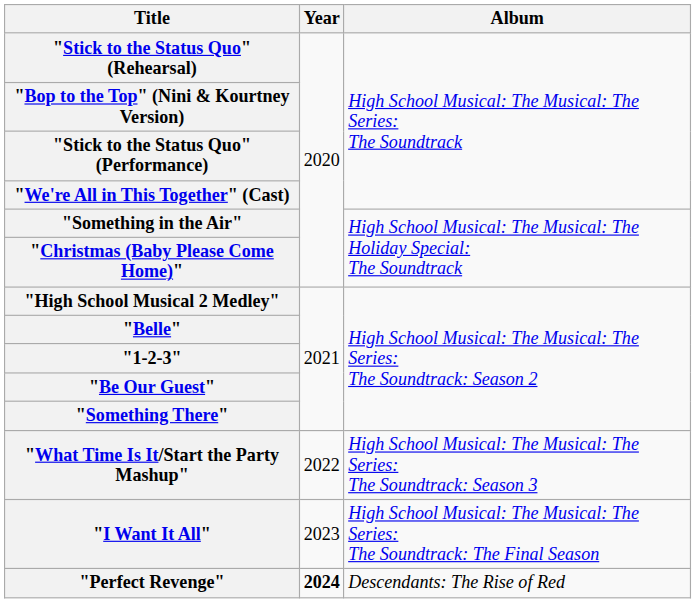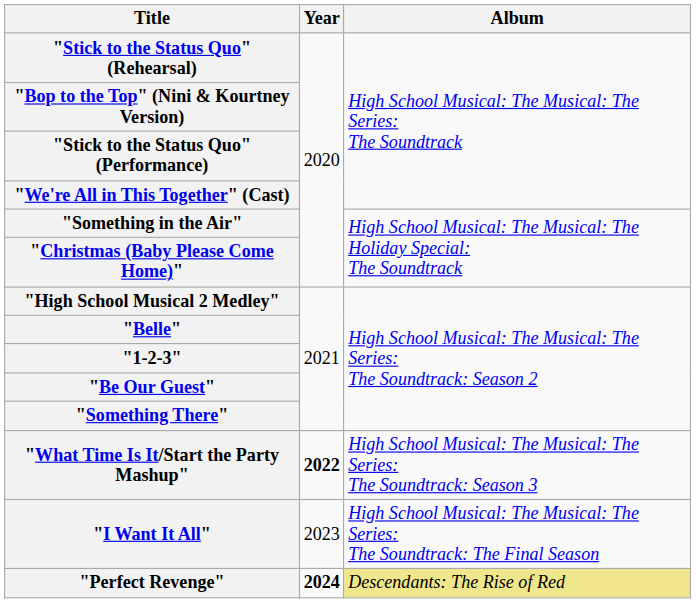"What Time Is It/Start the Party Mashup" | Year: normal -> bold
"Perfect Revenge" | Album: no background -> khaki background
